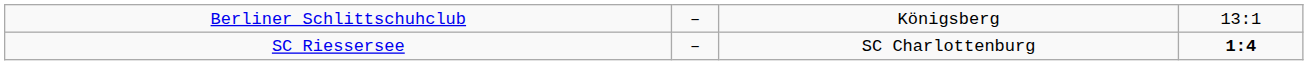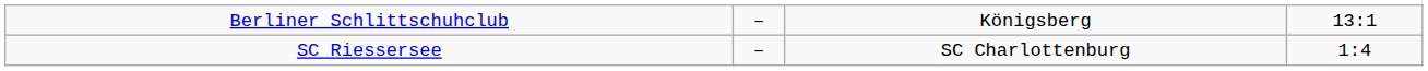SC Riessersee | column 4: bold -> normal
